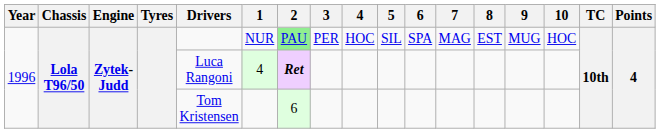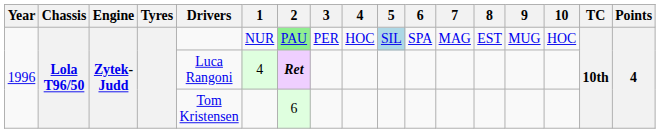row 2 | 5: no background -> lightblue background
